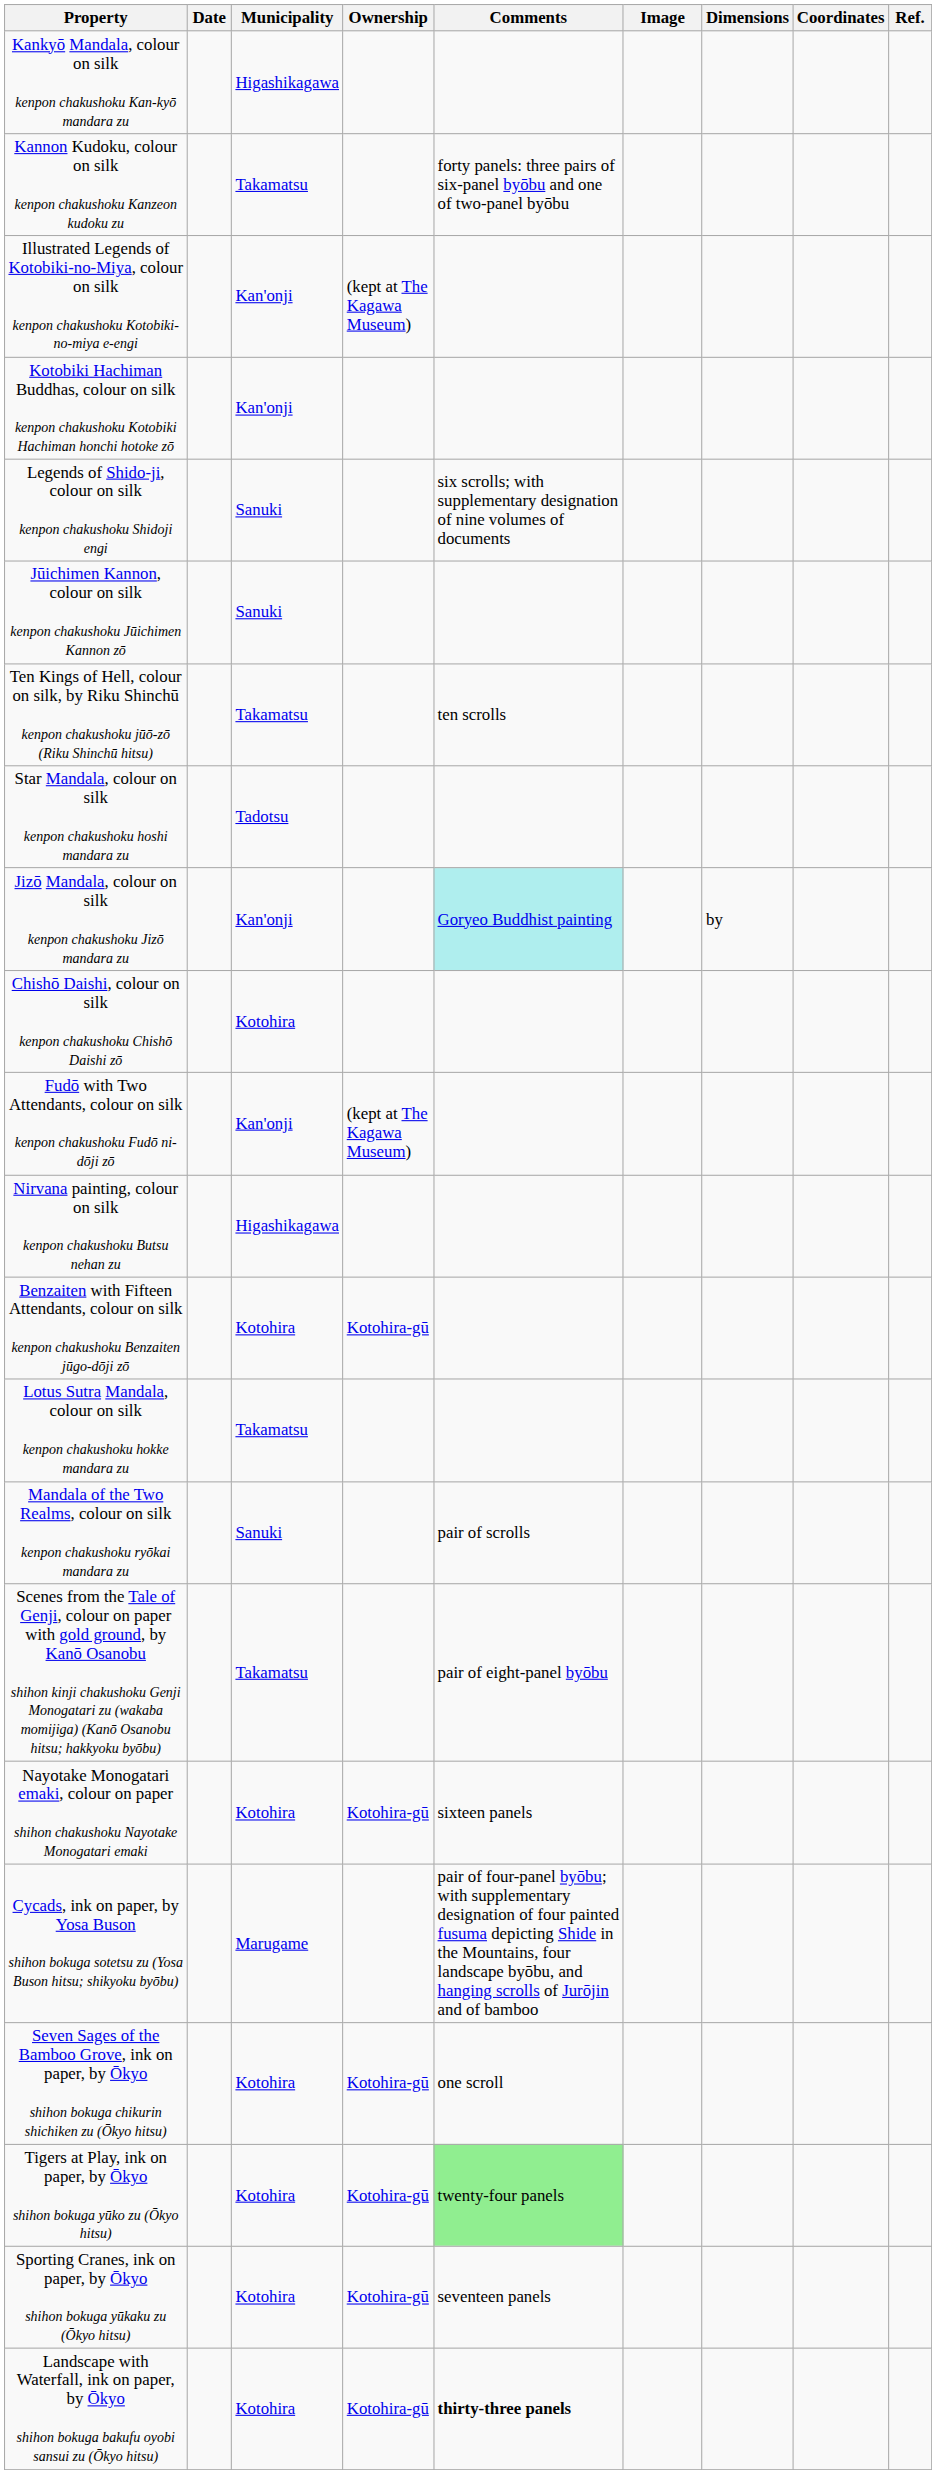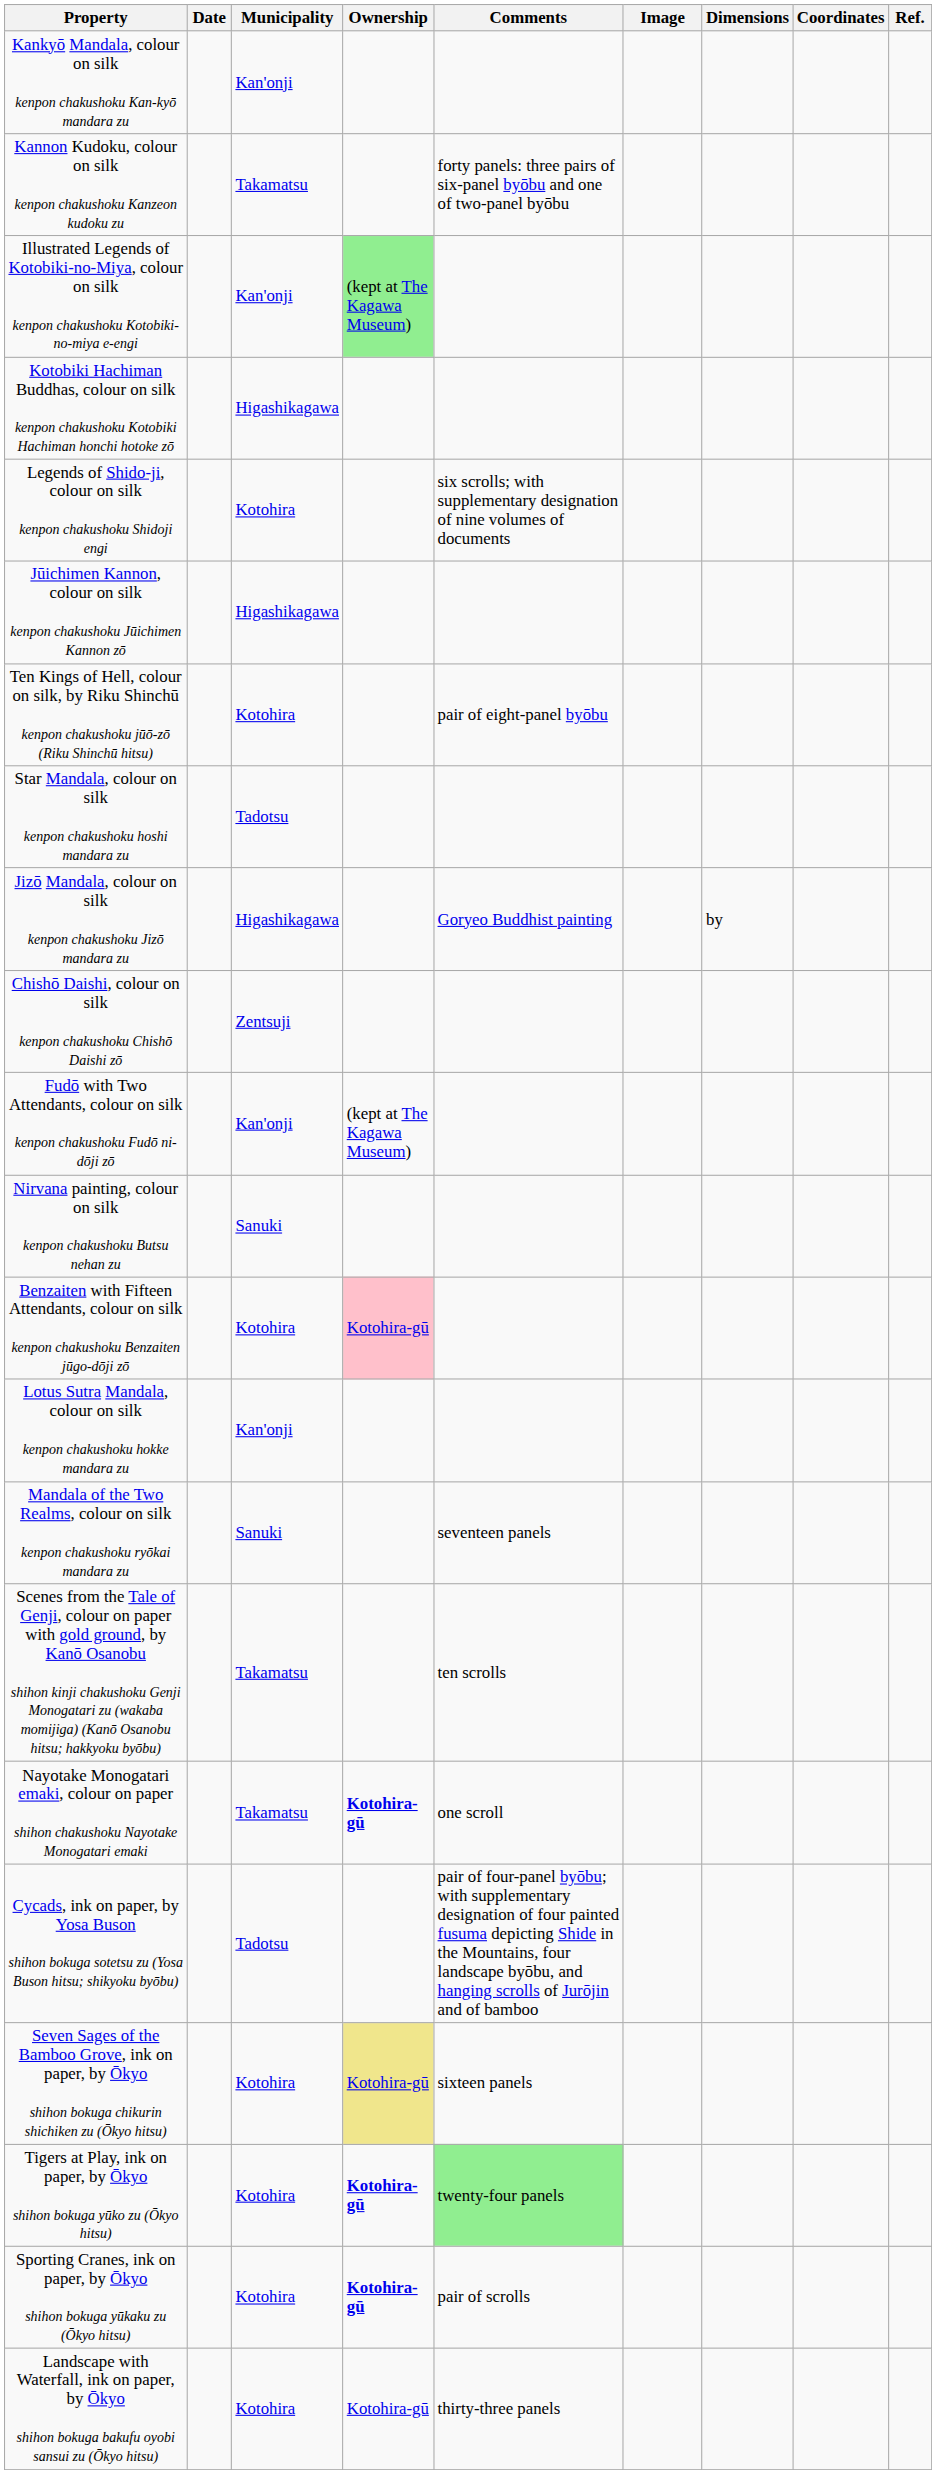row 2 | Municipality: Higashikagawa -> Kan'onji
row 4 | Ownership: no background -> lightgreen background
row 5 | Municipality: Kan'onji -> Higashikagawa
row 6 | Municipality: Sanuki -> Kotohira
row 7 | Municipality: Sanuki -> Higashikagawa
row 8 | Municipality: Takamatsu -> Kotohira
row 8 | Comments: ten scrolls -> pair of eight-panel byōbu
row 10 | Municipality: Kan'onji -> Higashikagawa
row 10 | Comments: paleturquoise background -> no background
row 11 | Municipality: Kotohira -> Zentsuji
row 13 | Municipality: Higashikagawa -> Sanuki
row 14 | Ownership: no background -> pink background
row 15 | Municipality: Takamatsu -> Kan'onji
row 16 | Comments: pair of scrolls -> seventeen panels
row 17 | Comments: pair of eight-panel byōbu -> ten scrolls
row 18 | Municipality: Kotohira -> Takamatsu
row 18 | Ownership: normal -> bold
row 18 | Comments: sixteen panels -> one scroll
row 19 | Municipality: Marugame -> Tadotsu
row 20 | Ownership: no background -> khaki background
row 20 | Comments: one scroll -> sixteen panels
row 21 | Ownership: normal -> bold
row 22 | Ownership: normal -> bold
row 22 | Comments: seventeen panels -> pair of scrolls
row 23 | Comments: bold -> normal
